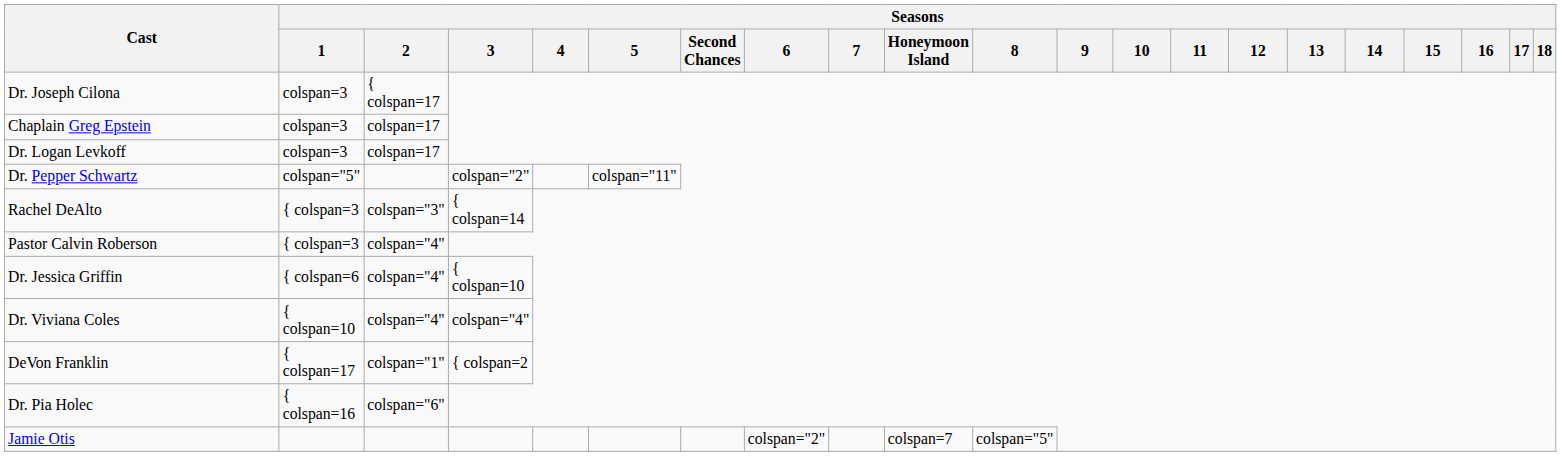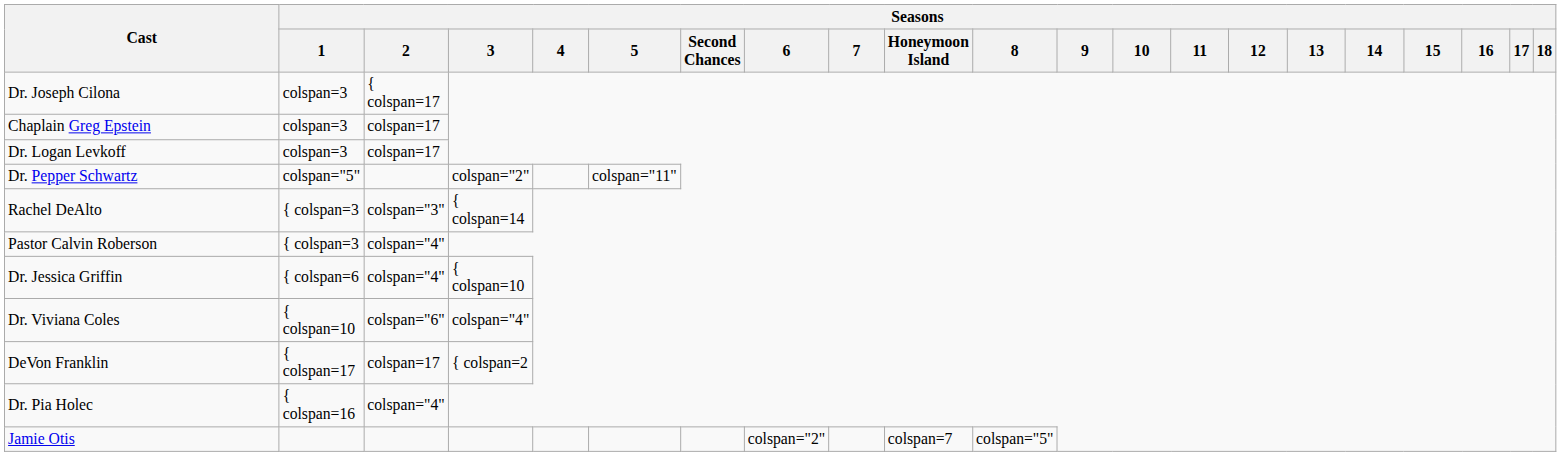Dr. Viviana Coles | Seasons / 2: colspan="4" -> colspan="6"
DeVon Franklin | Seasons / 2: colspan="1" -> colspan=17
Dr. Pia Holec | Seasons / 2: colspan="6" -> colspan="4"
